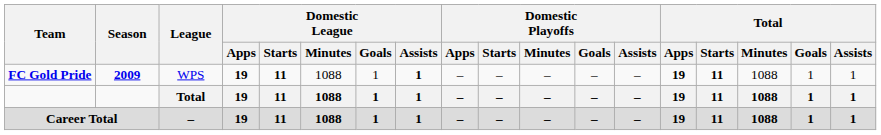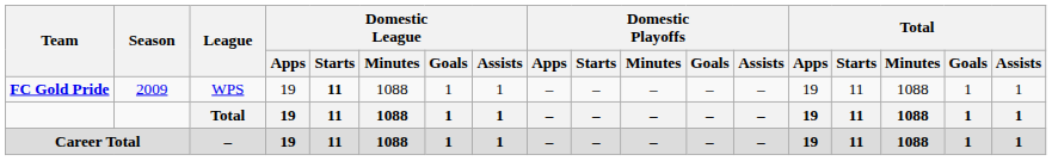FC Gold Pride | Season: bold -> normal
FC Gold Pride | Domestic League / Apps: bold -> normal
FC Gold Pride | Domestic League / Assists: bold -> normal
FC Gold Pride | Total / Apps: bold -> normal
FC Gold Pride | Total / Starts: bold -> normal
